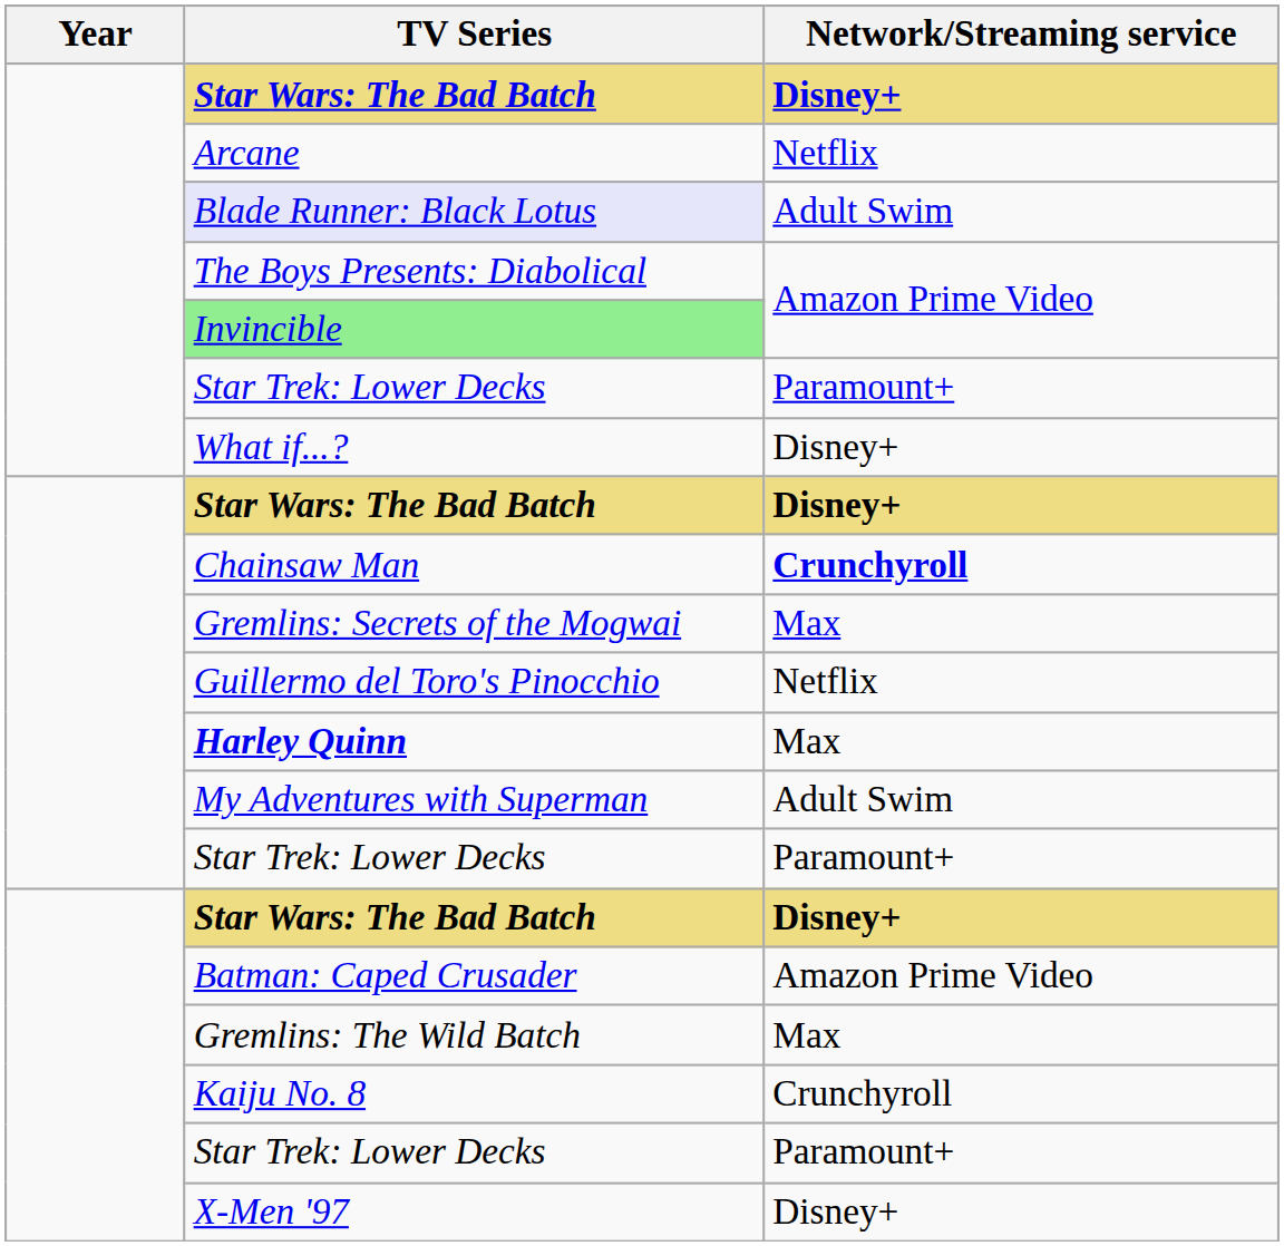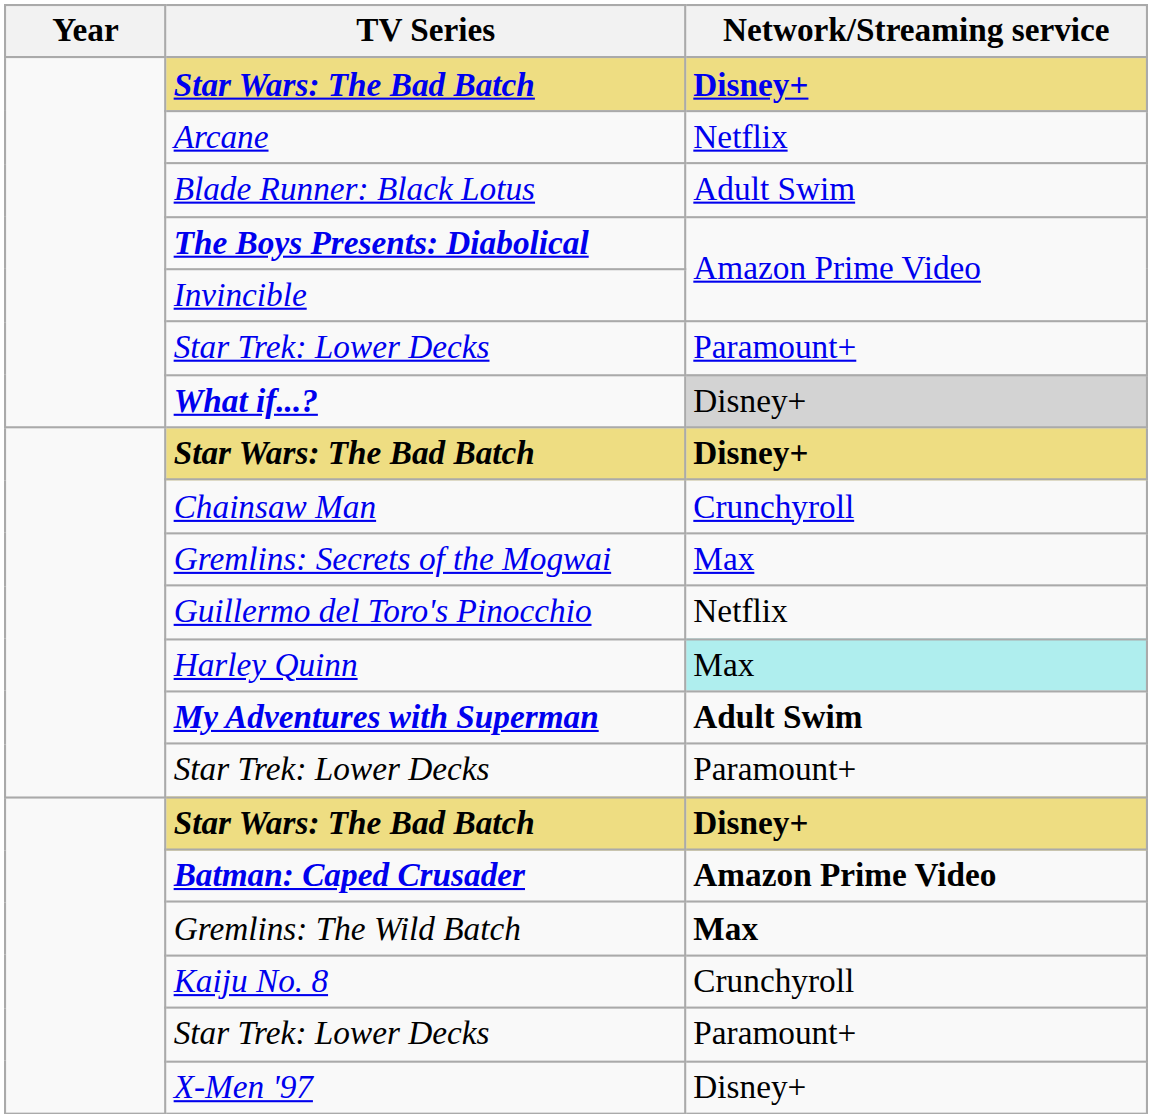Blade Runner: Black Lotus | TV Series: lavender background -> no background
The Boys Presents: Diabolical | TV Series: normal -> bold
Invincible | TV Series: lightgreen background -> no background
What if...? | TV Series: normal -> bold
What if...? | Network/Streaming service: no background -> lightgrey background
Chainsaw Man | Network/Streaming service: bold -> normal
Harley Quinn | TV Series: bold -> normal
Harley Quinn | Network/Streaming service: no background -> paleturquoise background
My Adventures with Superman | TV Series: normal -> bold
My Adventures with Superman | Network/Streaming service: normal -> bold
Batman: Caped Crusader | TV Series: normal -> bold
Batman: Caped Crusader | Network/Streaming service: normal -> bold
Gremlins: The Wild Batch | Network/Streaming service: normal -> bold
